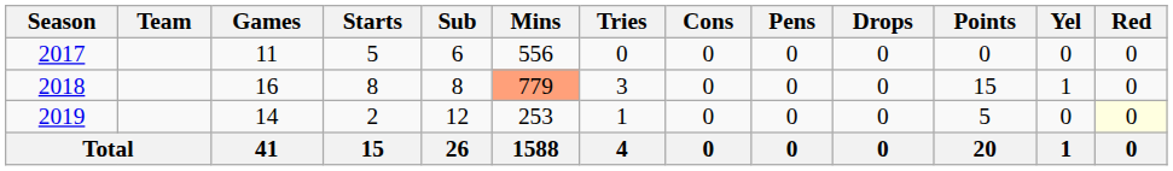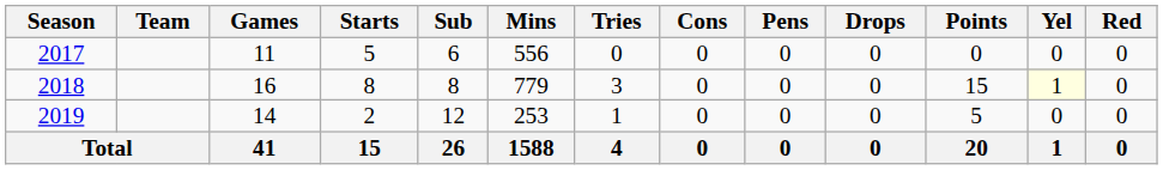2018 | Mins: lightsalmon background -> no background
2018 | Yel: no background -> lightyellow background
2019 | Red: lightyellow background -> no background
